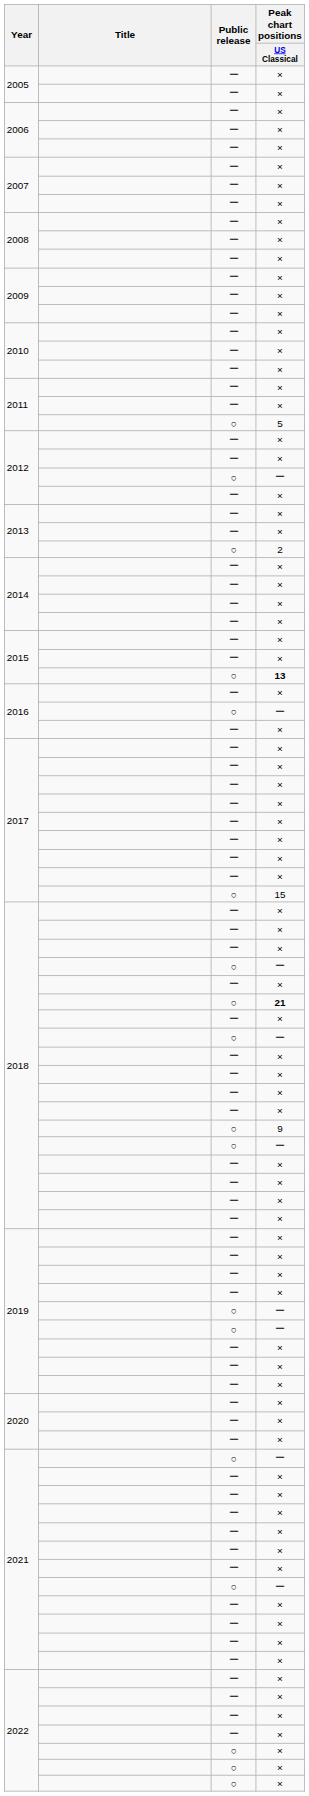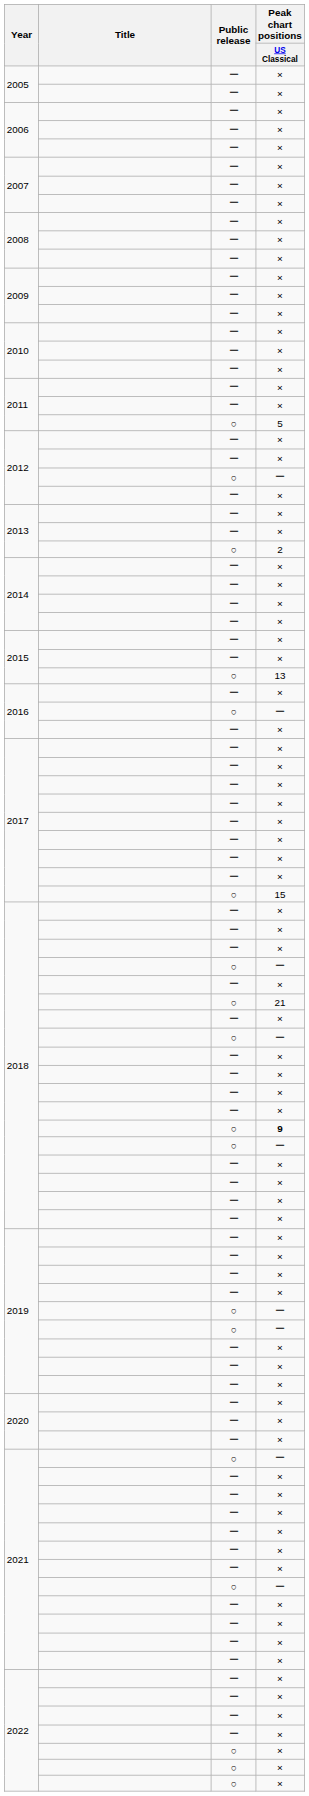2015 / 13 | Peak chart positions / US Classical: bold -> normal
2018 / 21 | Peak chart positions / US Classical: bold -> normal
2018 / 9 | Peak chart positions / US Classical: normal -> bold
